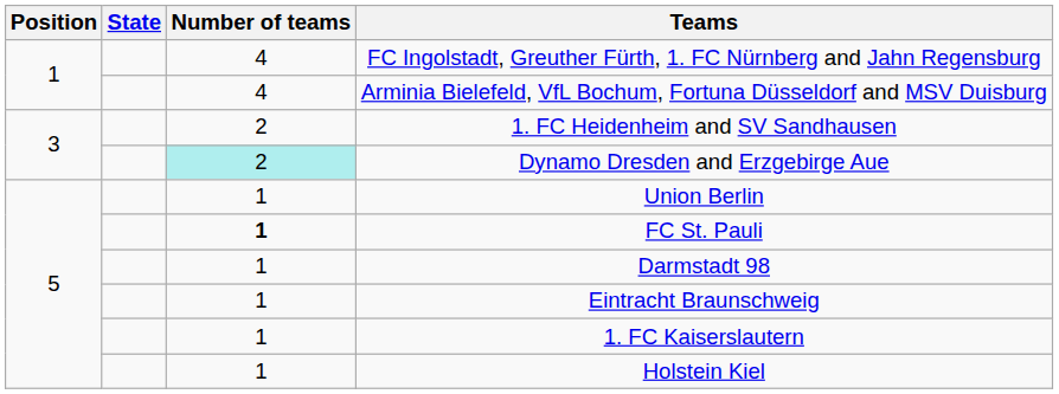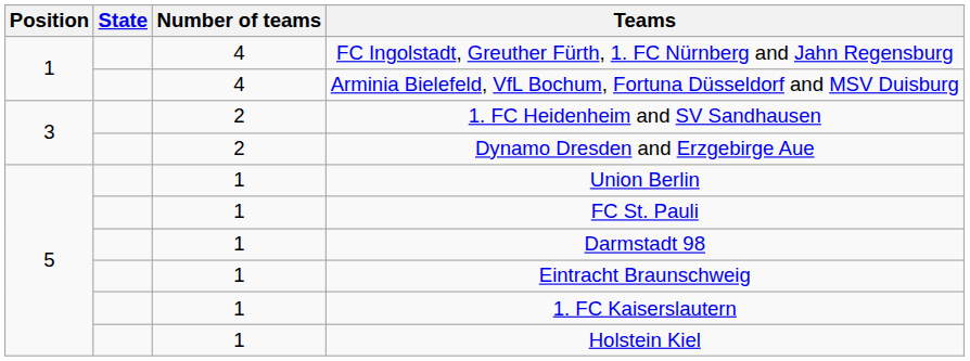Dynamo Dresden and Erzgebirge Aue | Number of teams: paleturquoise background -> no background
FC St. Pauli | Number of teams: bold -> normal
